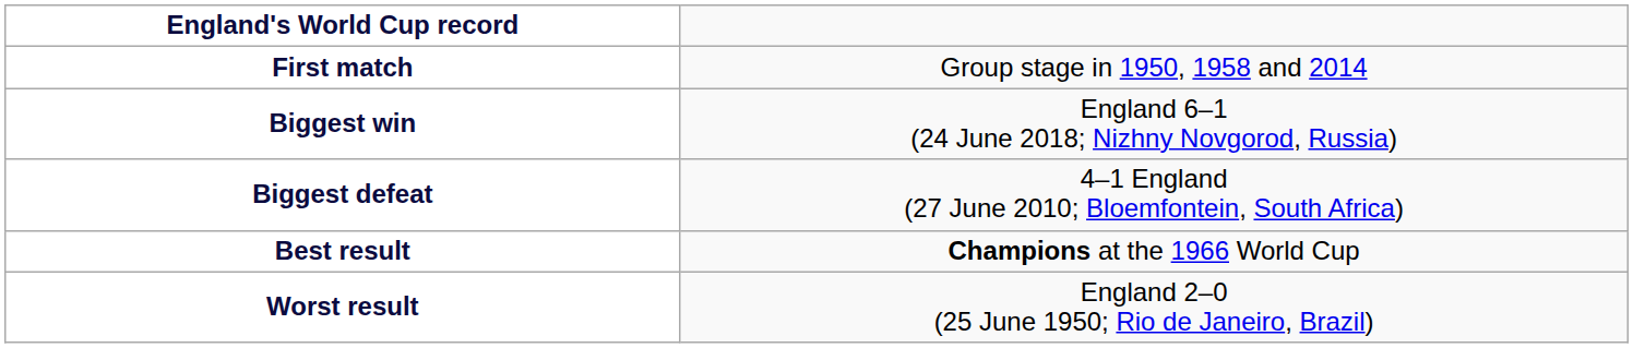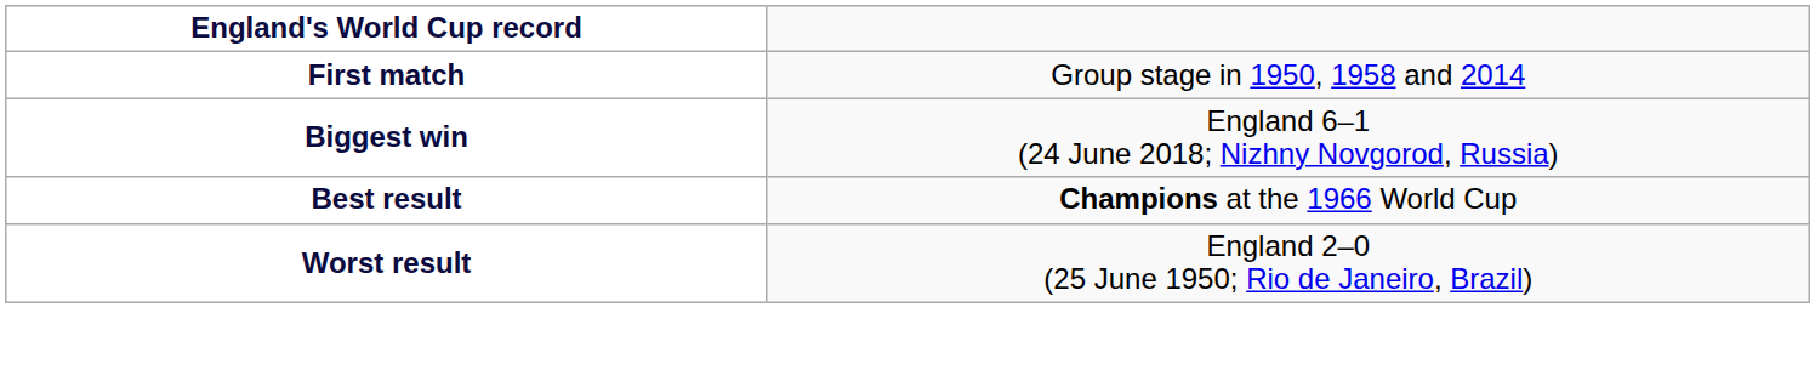- row: Biggest defeat | 4–1 England (27 June 2010; Bloemfontein, South Africa)
